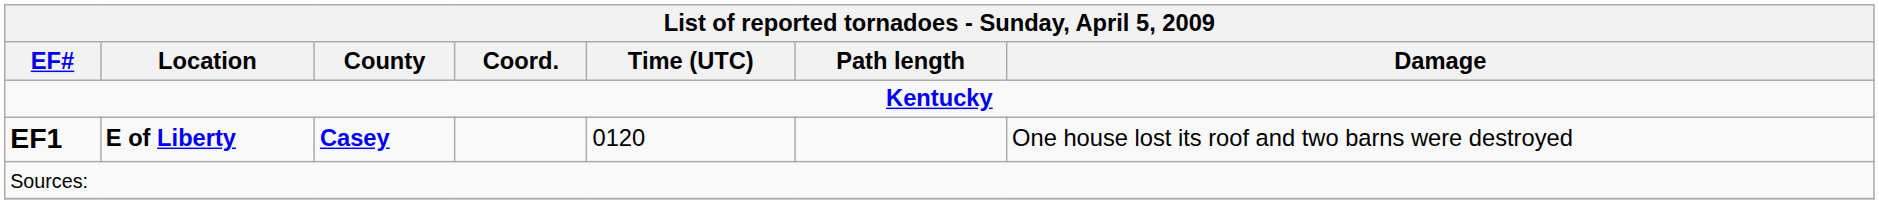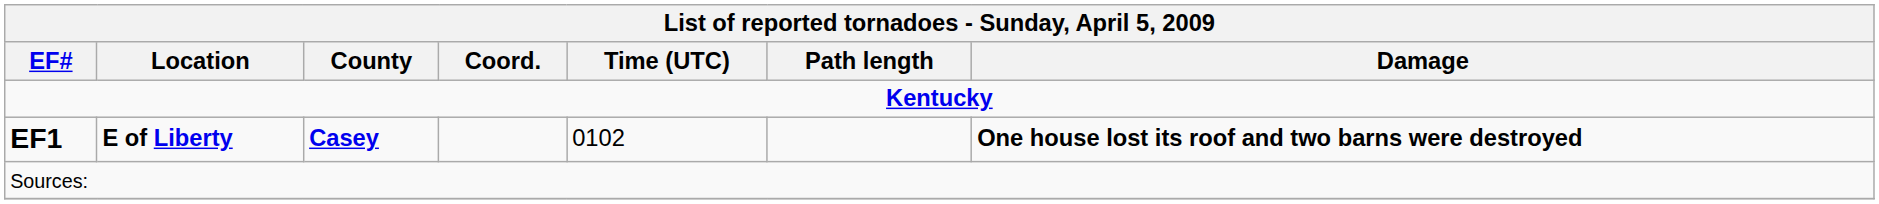EF1 | Time (UTC): 0120 -> 0102
EF1 | Damage: normal -> bold
